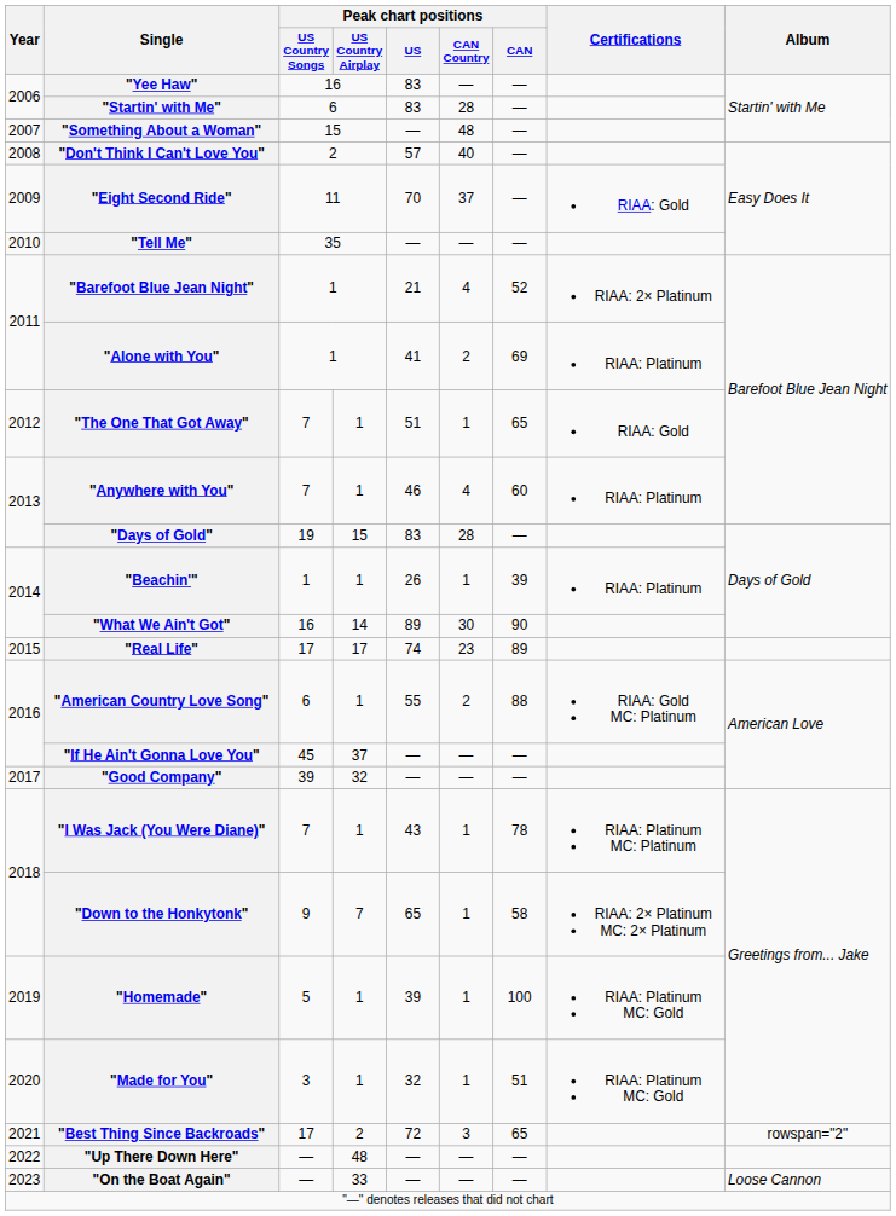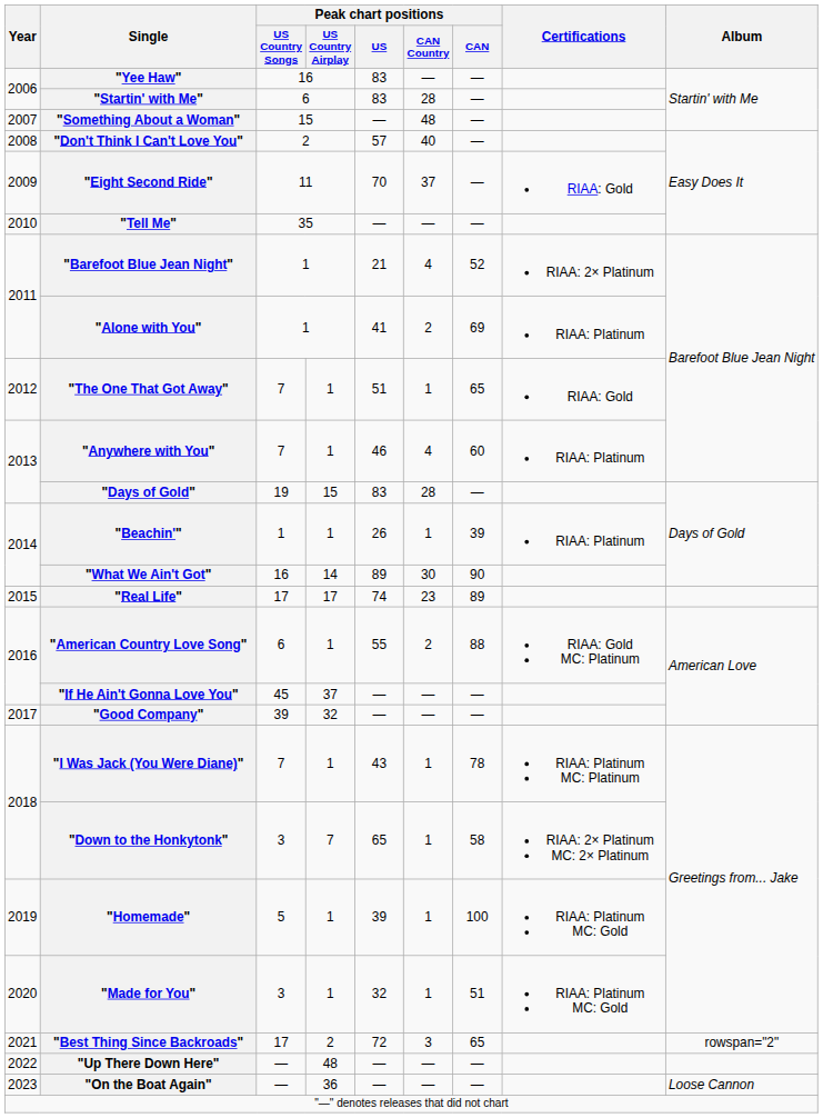"Down to the Honkytonk" | Peak chart positions / US Country Songs: 9 -> 3
"On the Boat Again" | Peak chart positions / US Country Airplay: 33 -> 36
